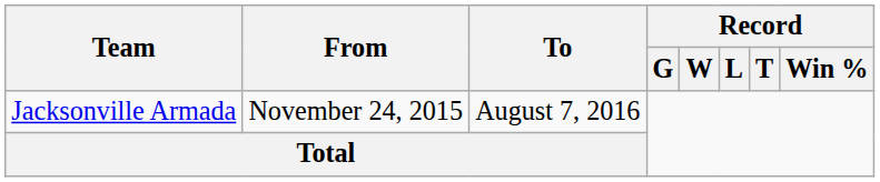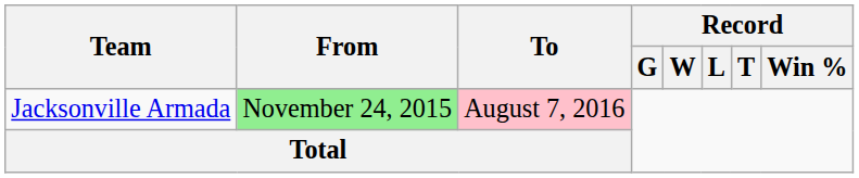Jacksonville Armada | From: no background -> lightgreen background
Jacksonville Armada | To: no background -> pink background
